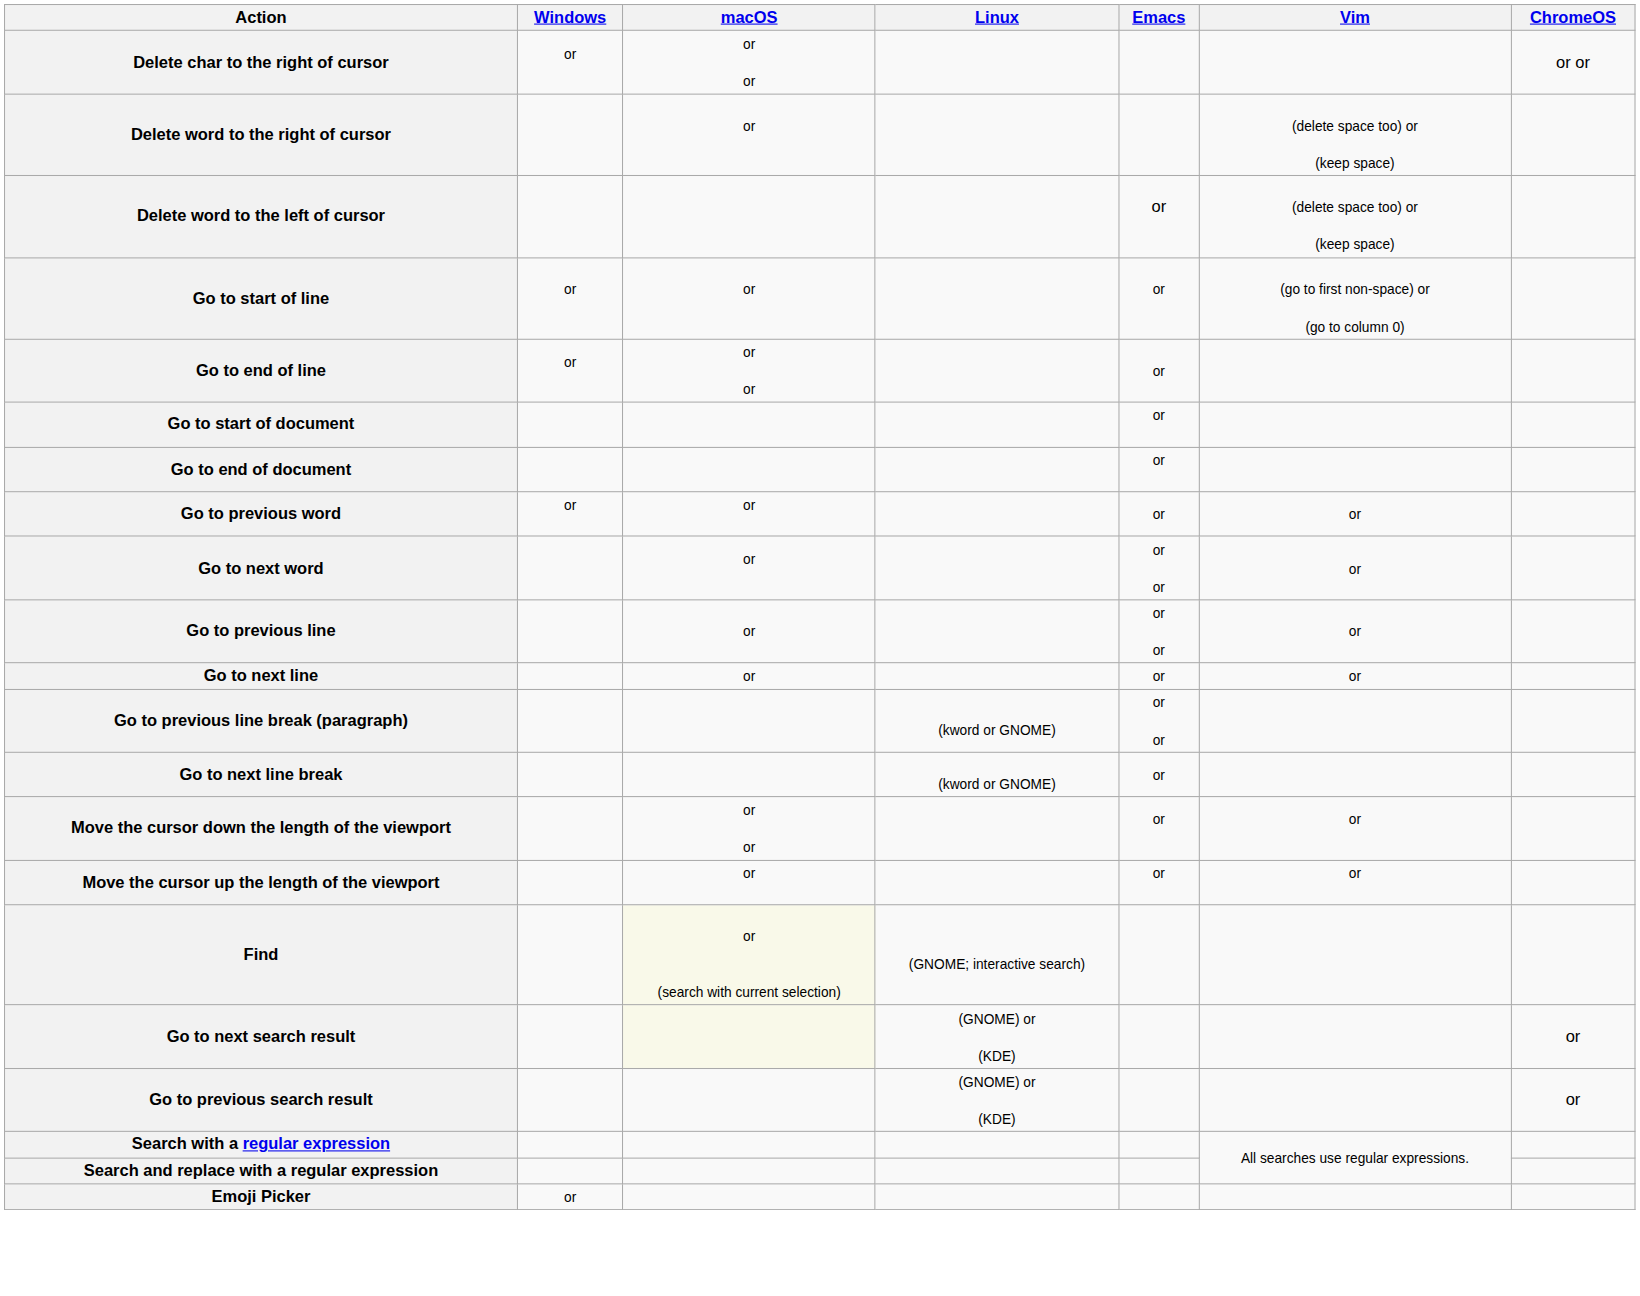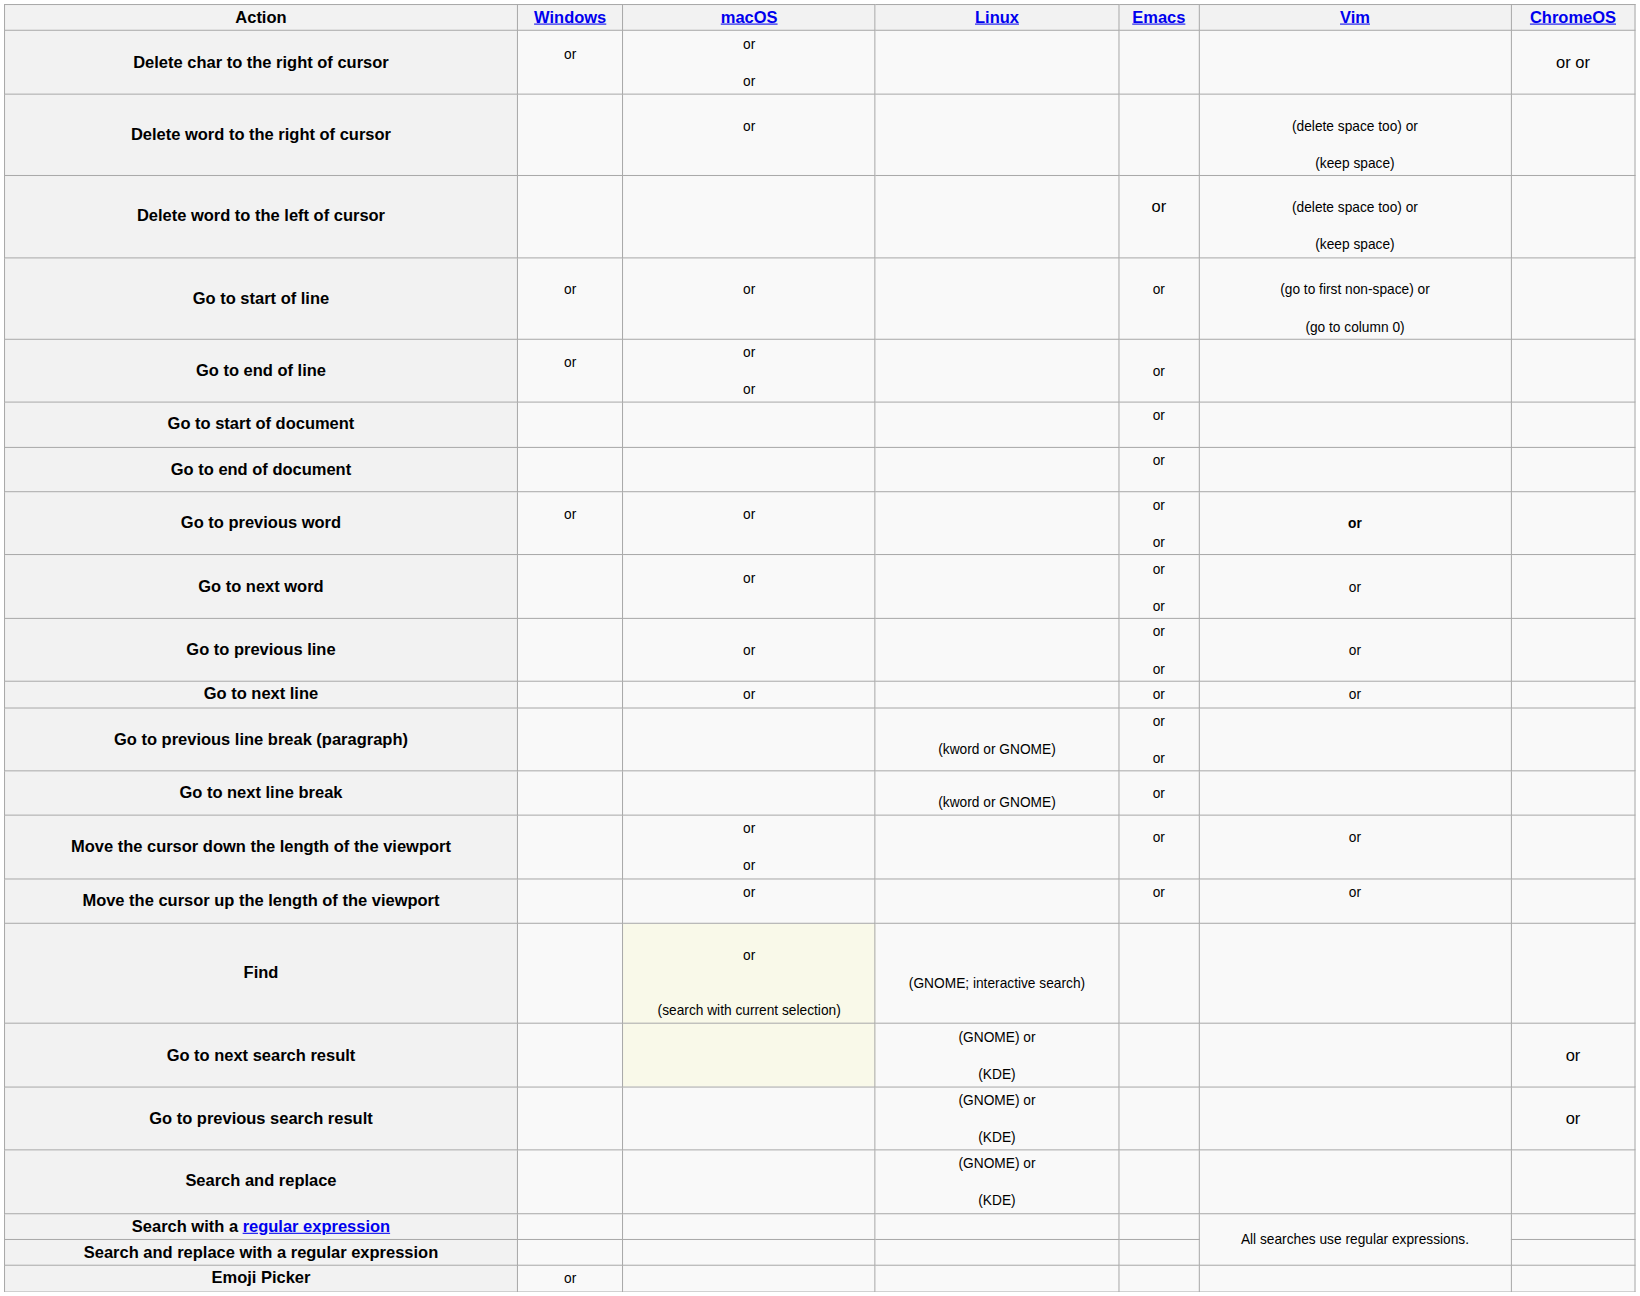Go to previous word | Emacs: or -> or or
Go to previous word | Vim: normal -> bold
+ row: Search and replace | (GNOME) or (KDE)
